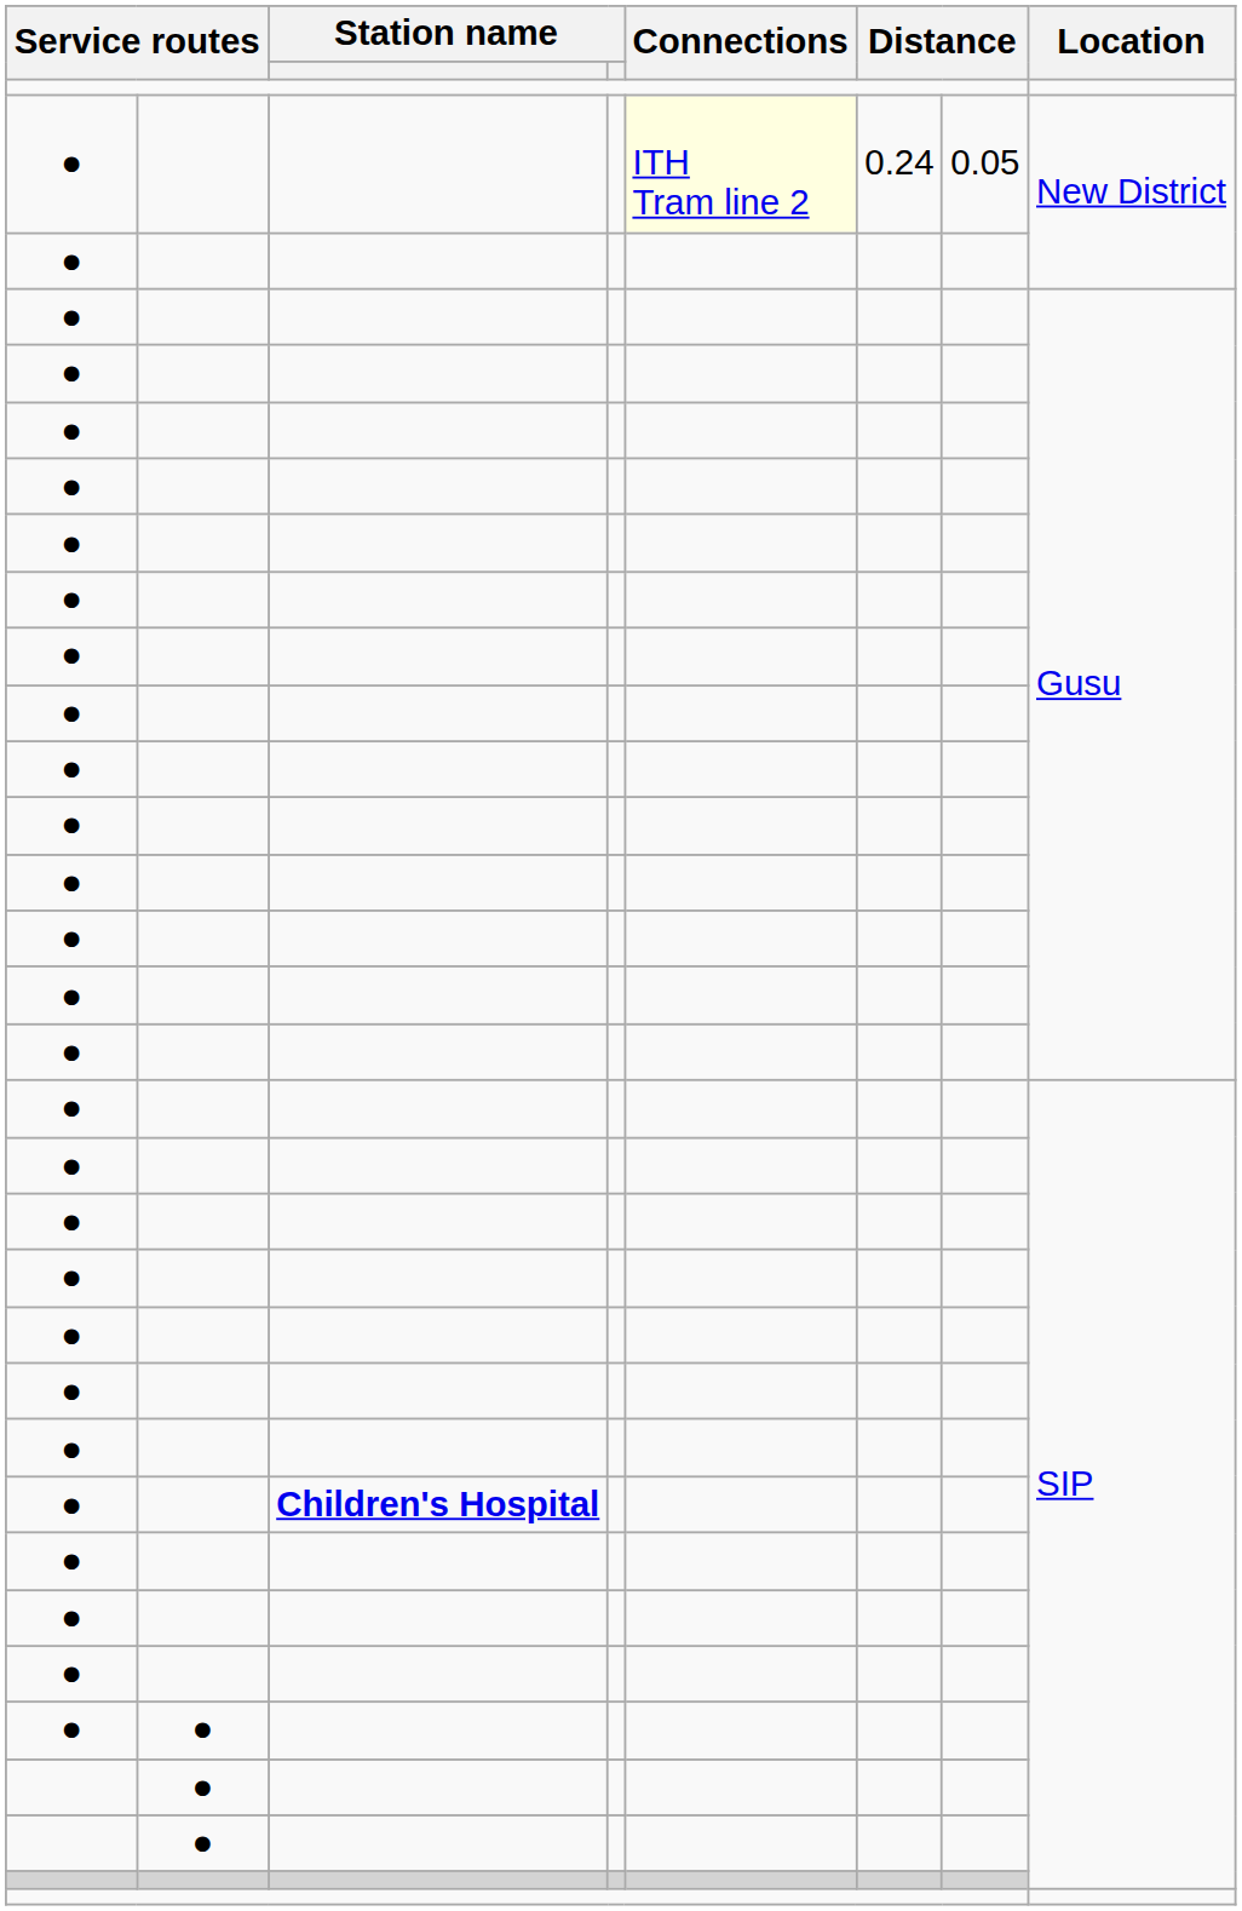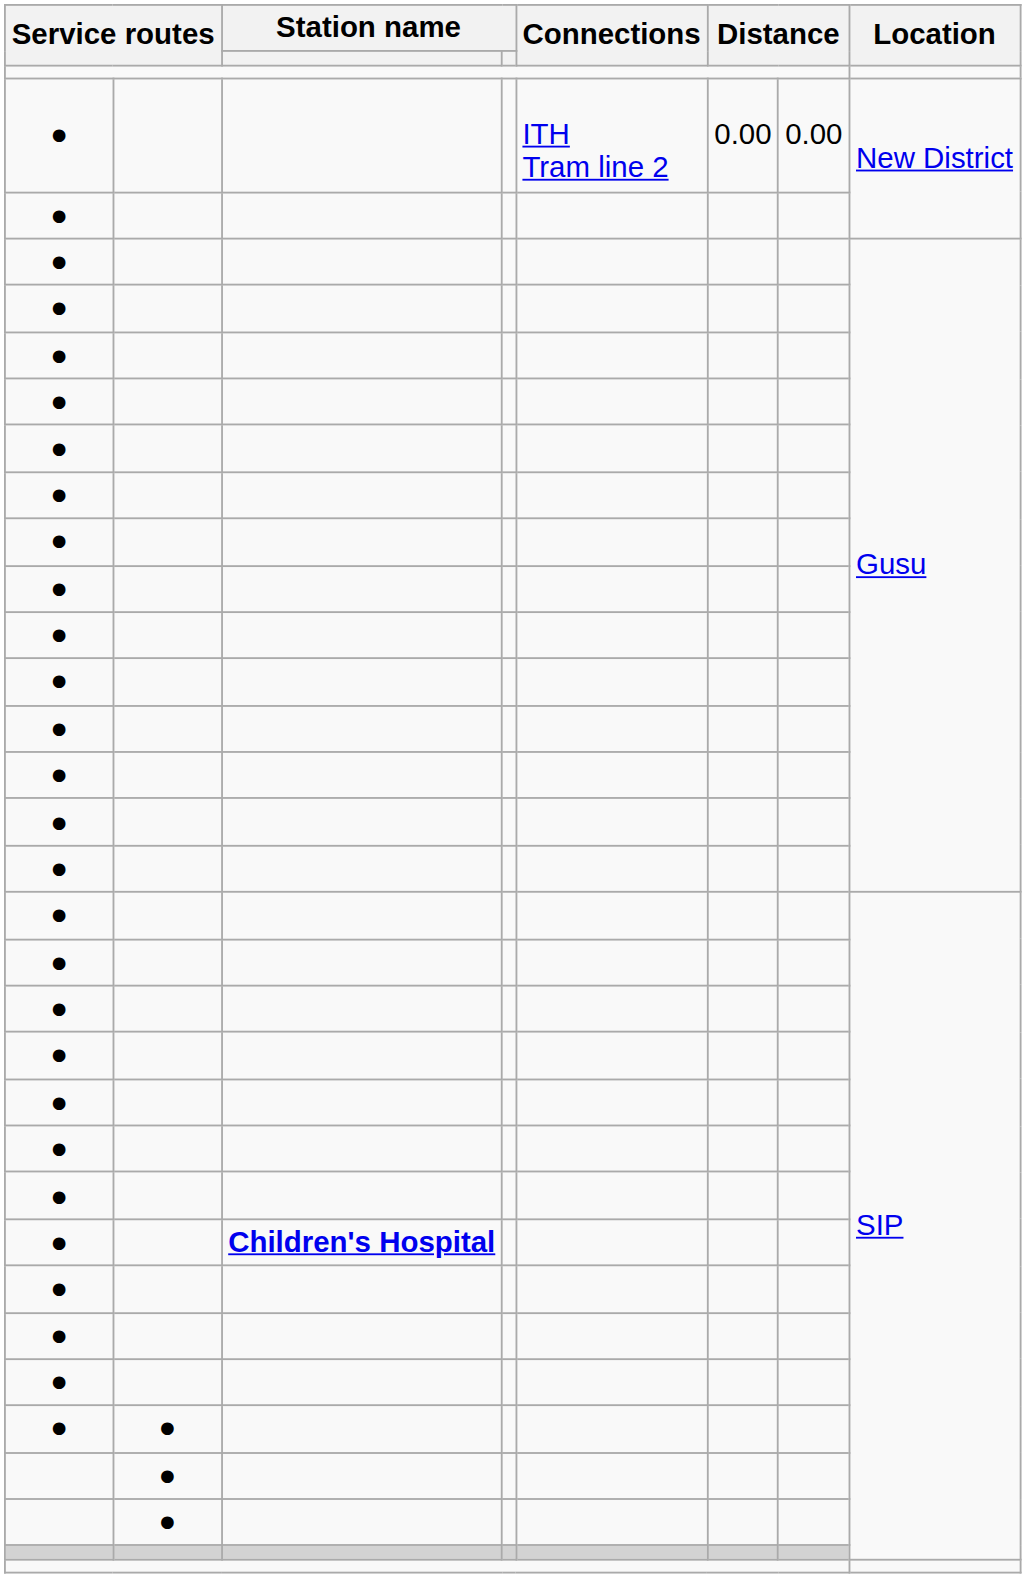row 4 | Connections: lightyellow background -> no background
row 4 | column 6: 0.24 -> 0.00
row 4 | column 7: 0.05 -> 0.00
